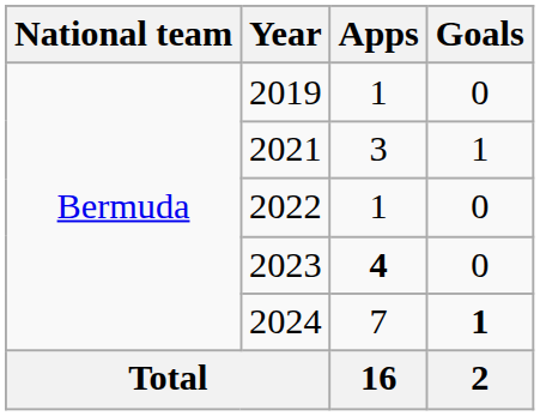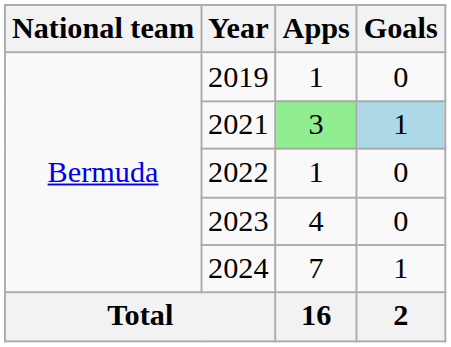2021 | Apps: no background -> lightgreen background
2021 | Goals: no background -> lightblue background
2023 | Apps: bold -> normal
2024 | Goals: bold -> normal
